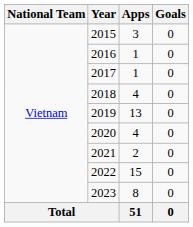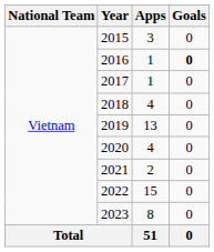2016 | Goals: normal -> bold
